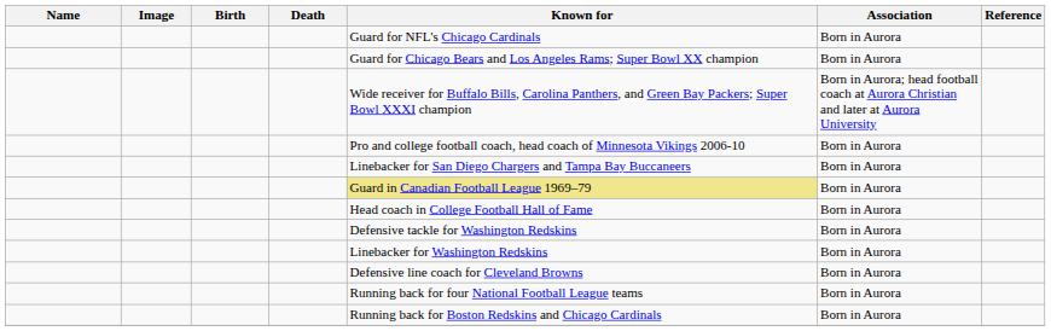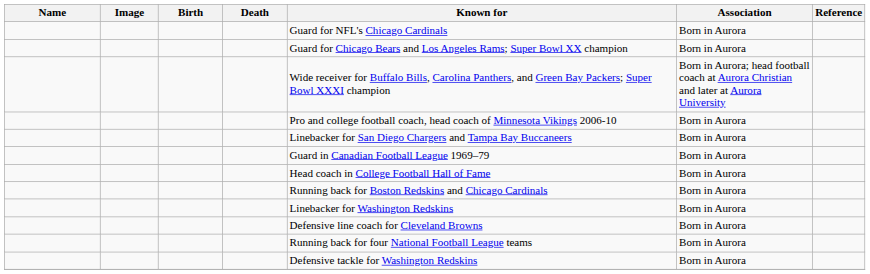row 7 | Known for: khaki background -> no background
row 9 | Known for: Defensive tackle for Washington Redskins -> Running back for Boston Redskins and Chicago Cardinals
row 13 | Known for: Running back for Boston Redskins and Chicago Cardinals -> Defensive tackle for Washington Redskins
